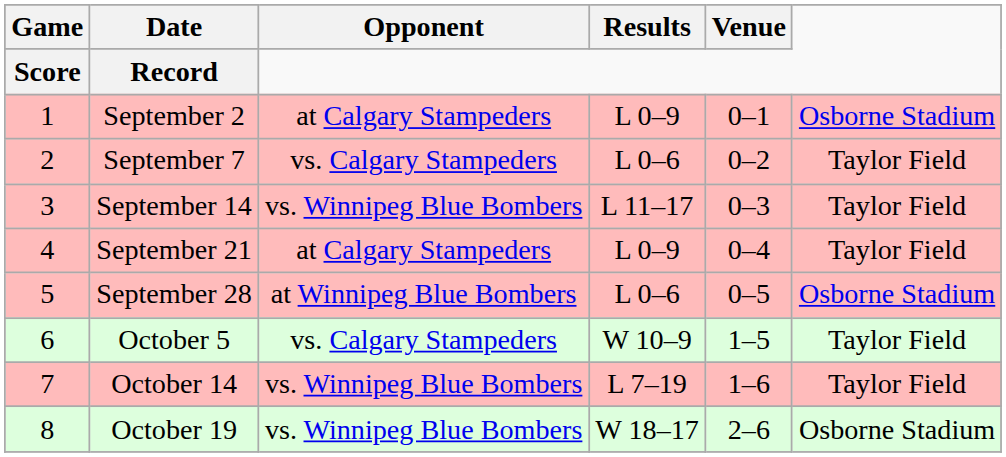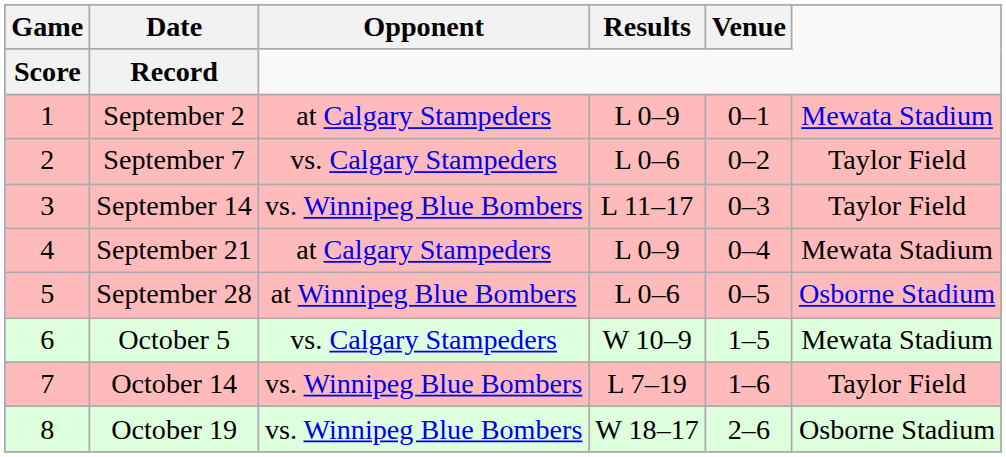September 2 | column 6: Osborne Stadium -> Mewata Stadium
September 21 | column 6: Taylor Field -> Mewata Stadium
October 5 | column 6: Taylor Field -> Mewata Stadium
